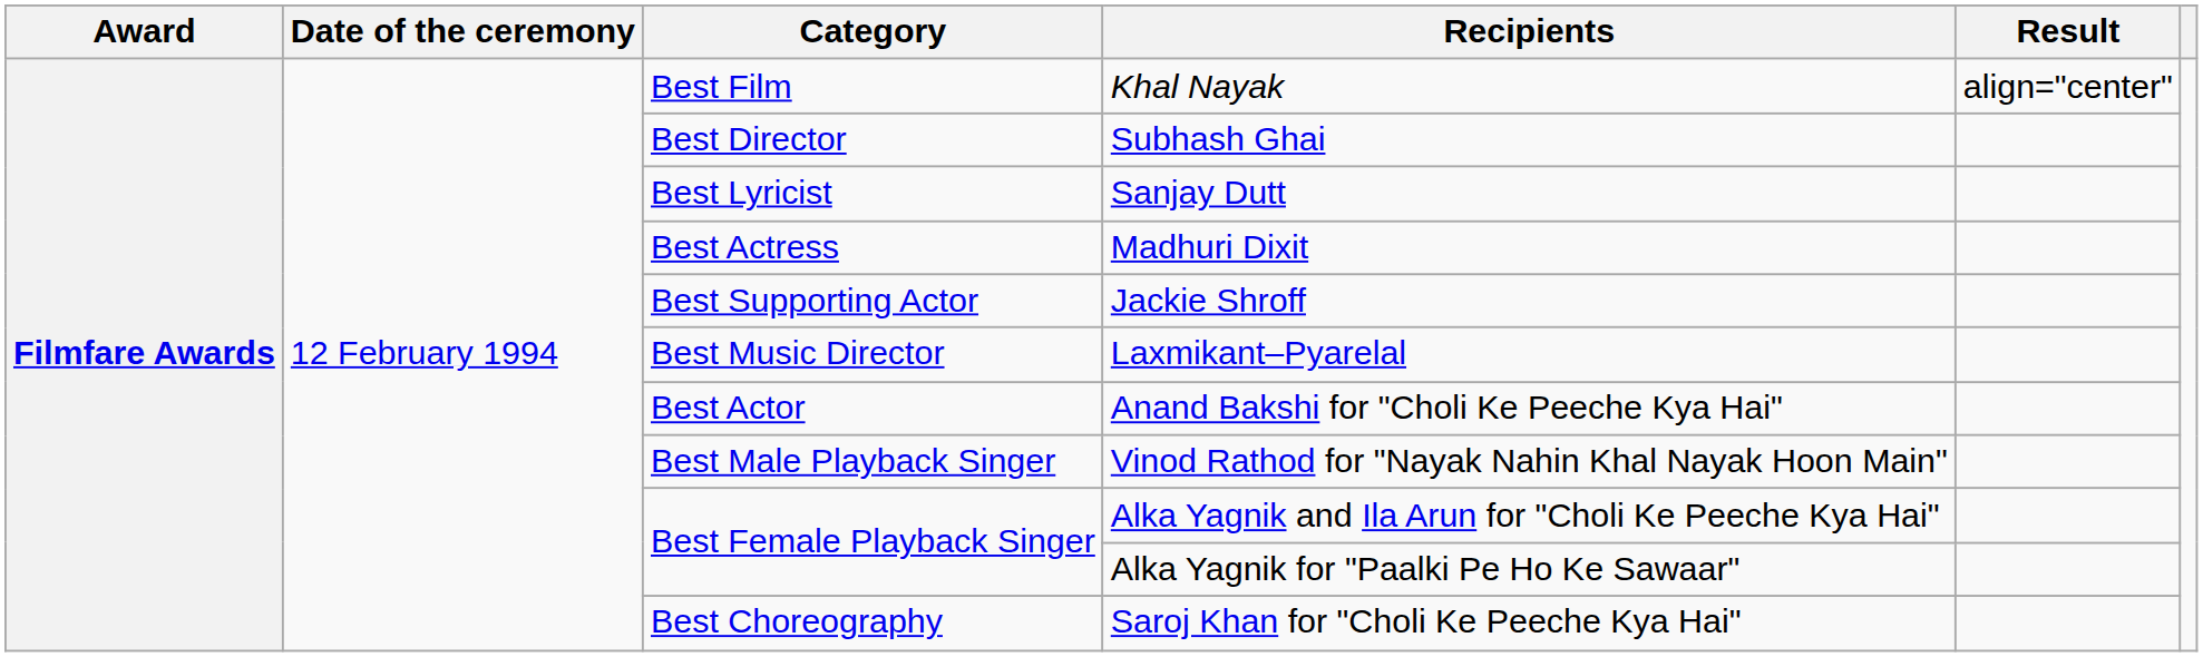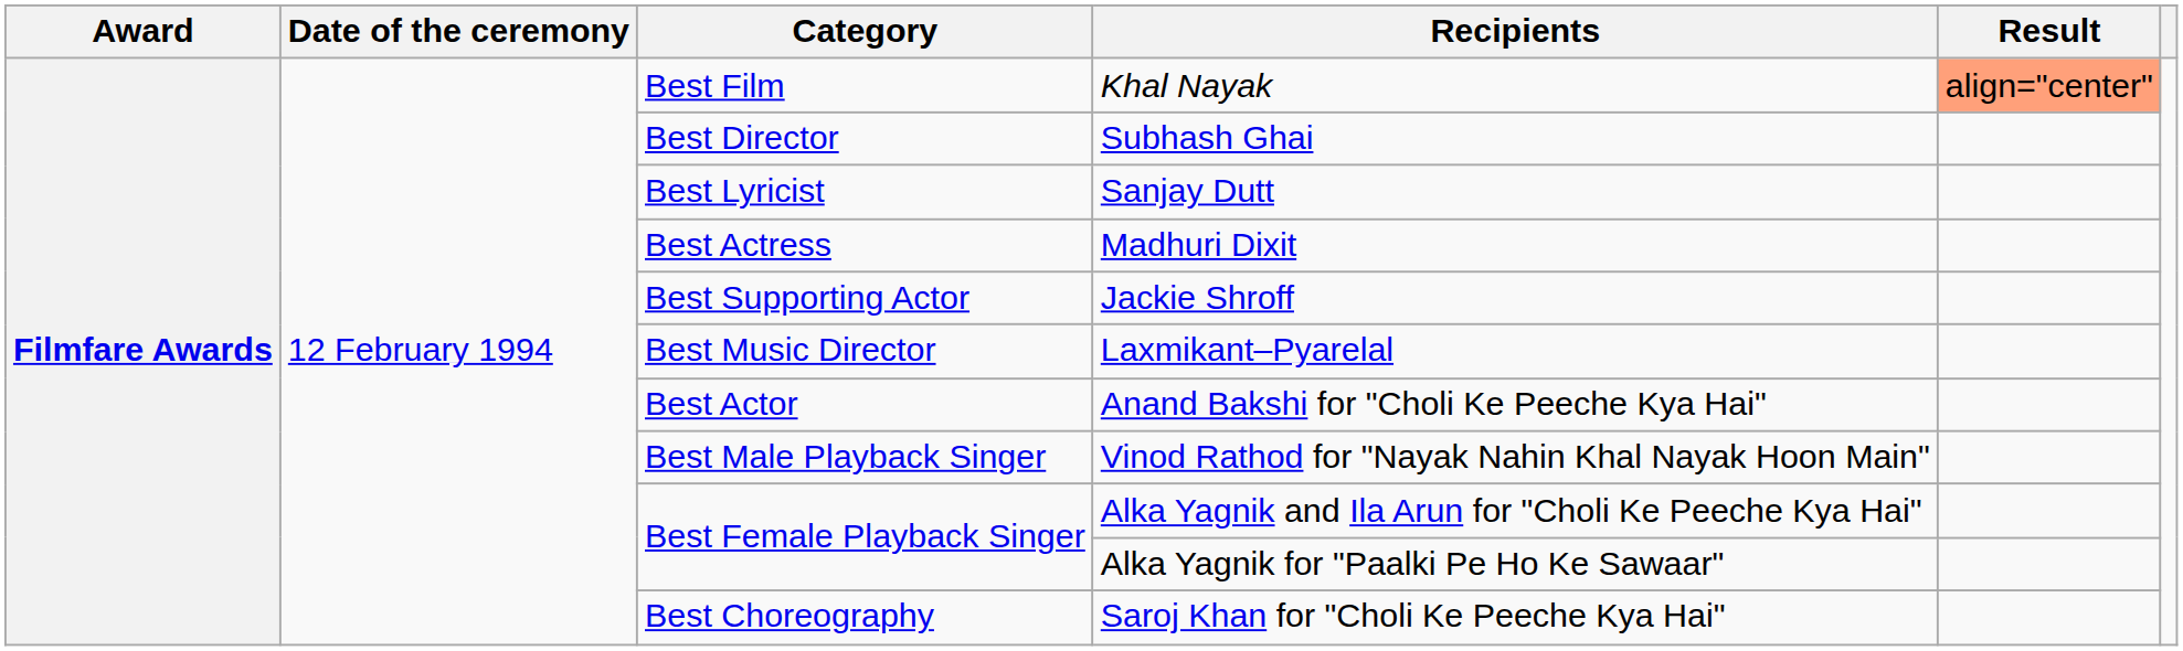Khal Nayak | Result: no background -> lightsalmon background
